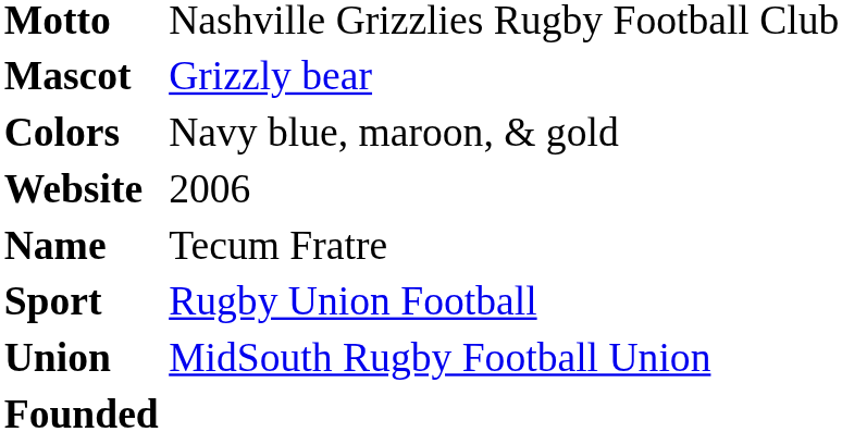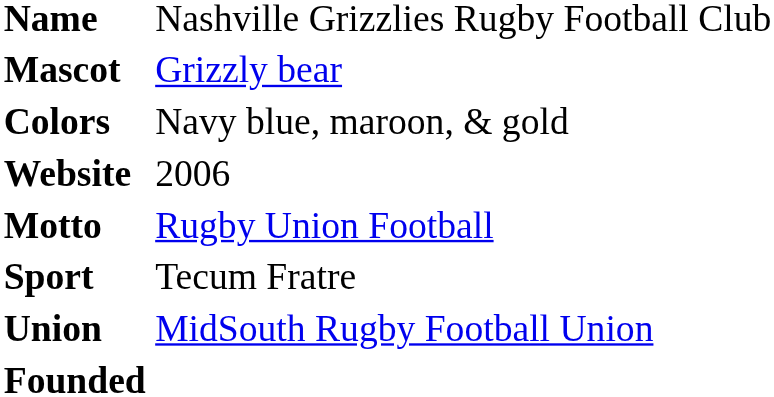row 1 | column 1: Motto -> Name
row 5 | column 1: Name -> Motto
row 5 | column 2: Tecum Fratre -> Rugby Union Football
row 6 | column 2: Rugby Union Football -> Tecum Fratre
